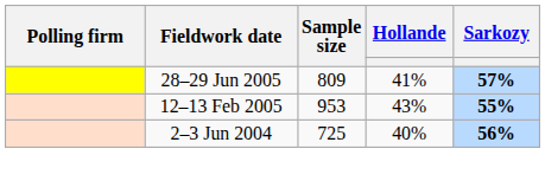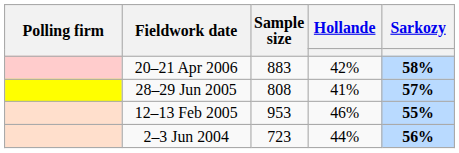+ row: 20–21 Apr 2006 | 883 | 42% | 58%
28–29 Jun 2005 | Sample size: 809 -> 808
12–13 Feb 2005 | Hollande: 43% -> 46%
2–3 Jun 2004 | Sample size: 725 -> 723
2–3 Jun 2004 | Hollande: 40% -> 44%
